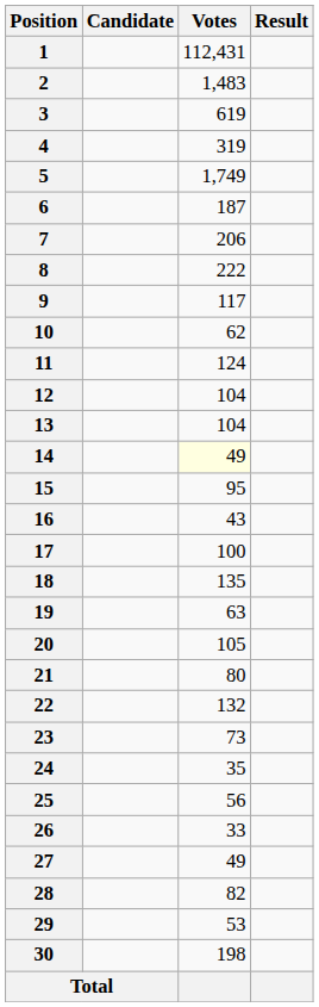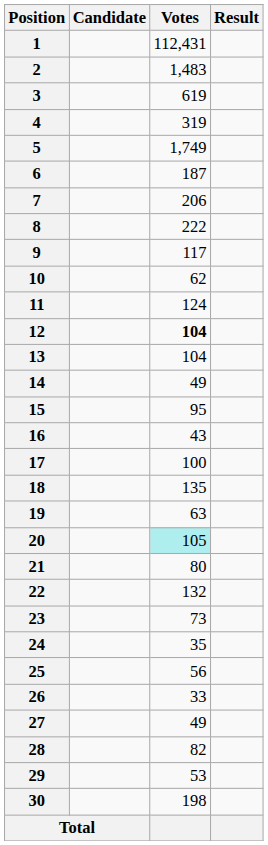12 | Votes: normal -> bold
14 | Votes: lightyellow background -> no background
20 | Votes: no background -> paleturquoise background
